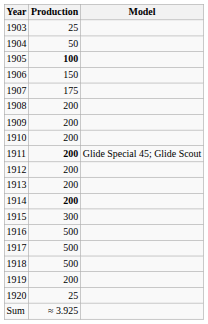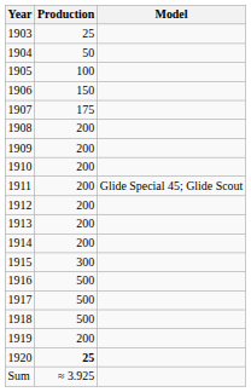1905 | Production: bold -> normal
1911 | Production: bold -> normal
1914 | Production: bold -> normal
1920 | Production: normal -> bold
